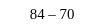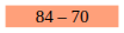row 1 | column 1: no background -> lightsalmon background
